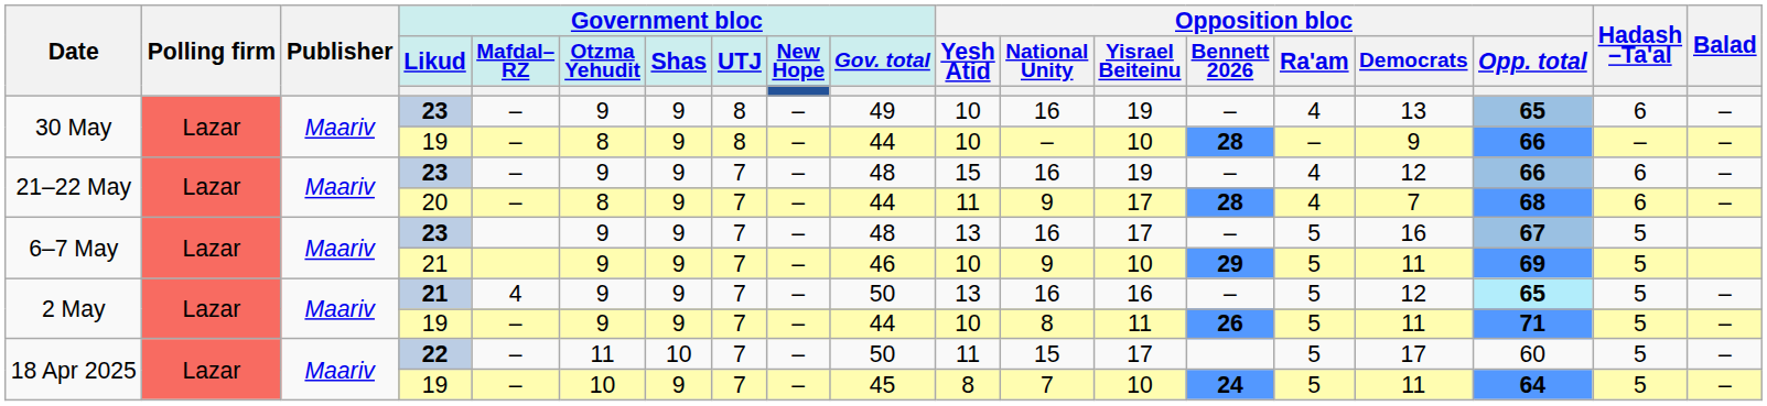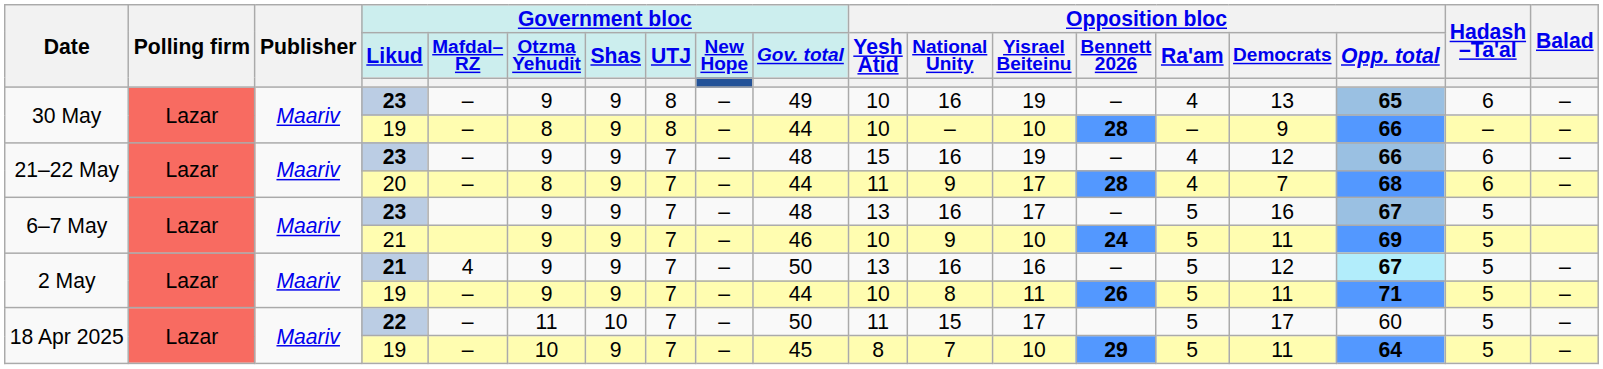6–7 May / 21 | Opposition bloc / Bennett 2026: 29 -> 24
2 May / 21 | Opposition bloc / Opp. total: 65 -> 67
18 Apr 2025 / 19 | Opposition bloc / Bennett 2026: 24 -> 29
